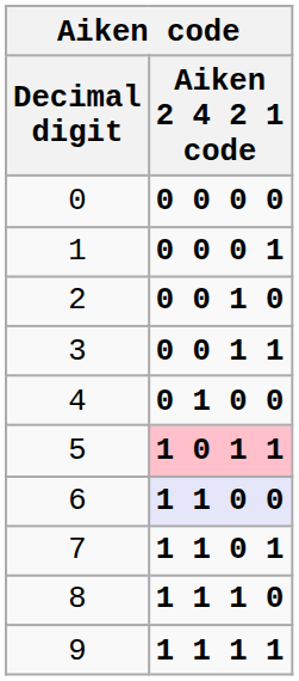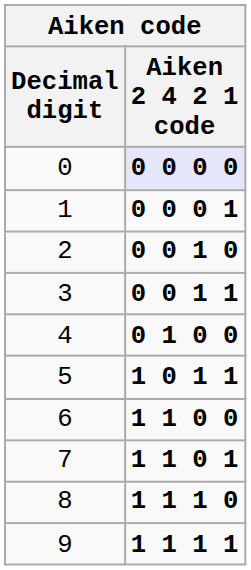0 | Aiken 2 4 2 1 code: no background -> lavender background
5 | Aiken 2 4 2 1 code: pink background -> no background
6 | Aiken 2 4 2 1 code: lavender background -> no background
